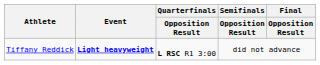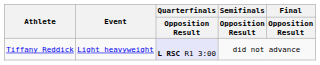Tiffany Reddick | Event: bold -> normal
Tiffany Reddick | Quarterfinals / Opposition Result: no background -> lavender background
